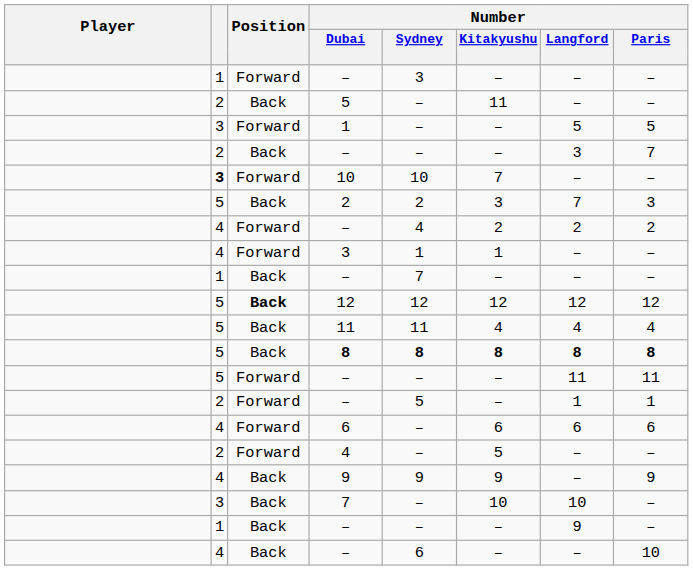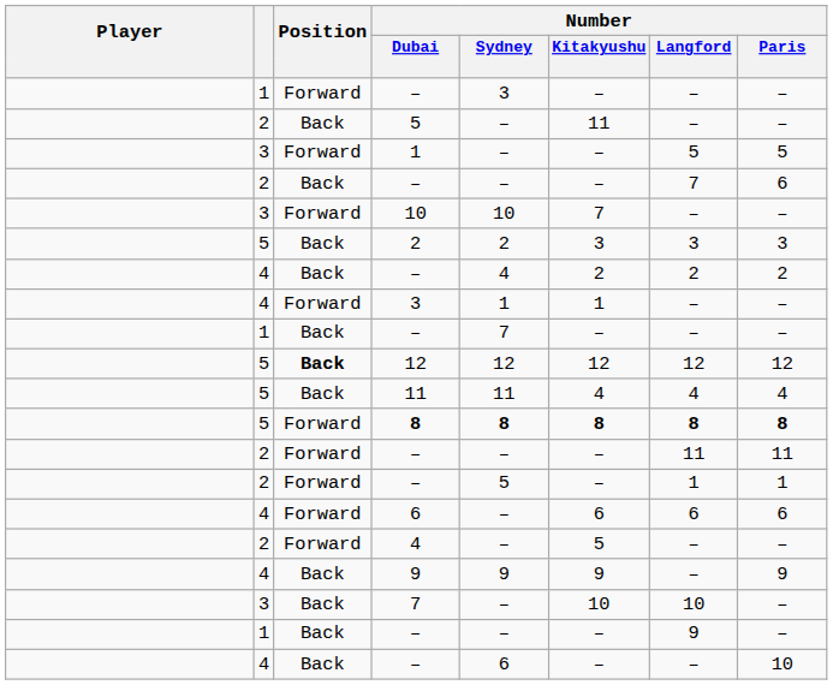row 7 | Number / Langford: 3 -> 7
row 7 | Number / Paris: 7 -> 6
row 8 | column 2: bold -> normal
row 9 | Number / Langford: 7 -> 3
row 10 | Position: Forward -> Back
row 15 | Position: Back -> Forward
row 16 | column 2: 5 -> 2
